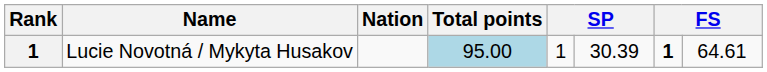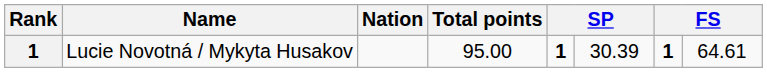Lucie Novotná / Mykyta Husakov | Total points: lightblue background -> no background
Lucie Novotná / Mykyta Husakov | column 5: normal -> bold
